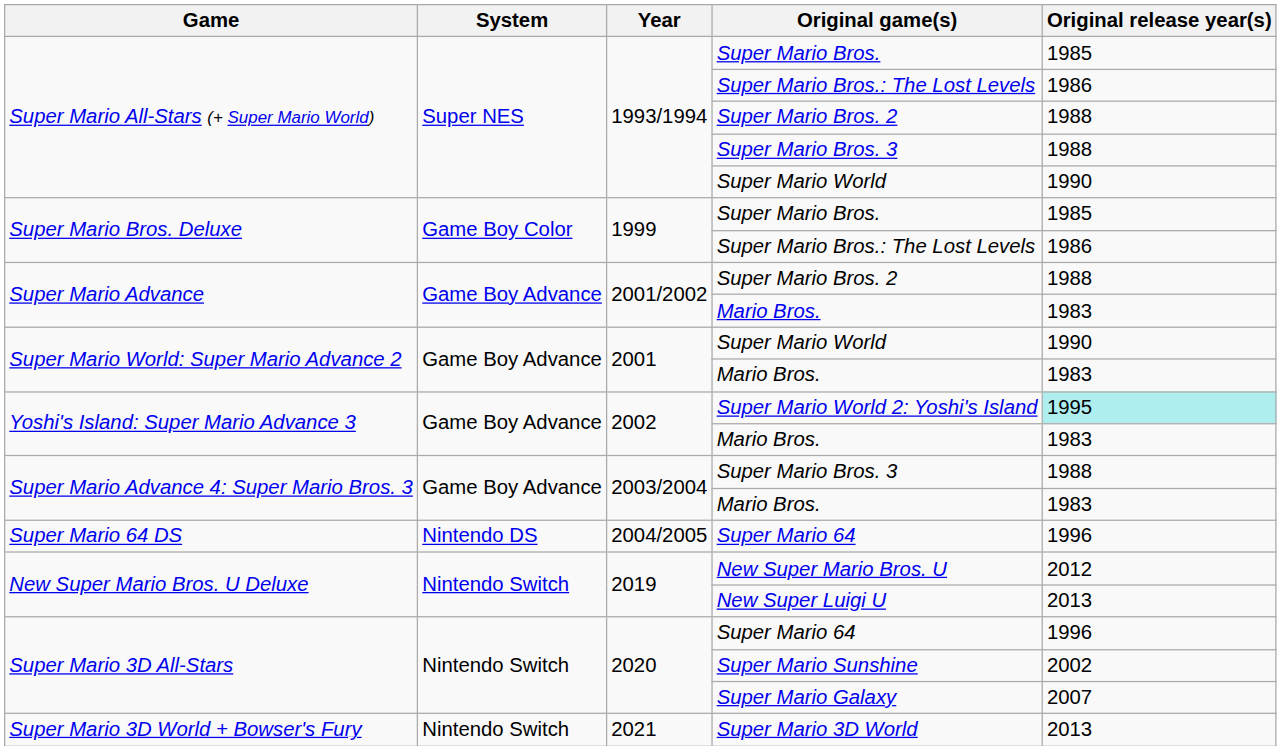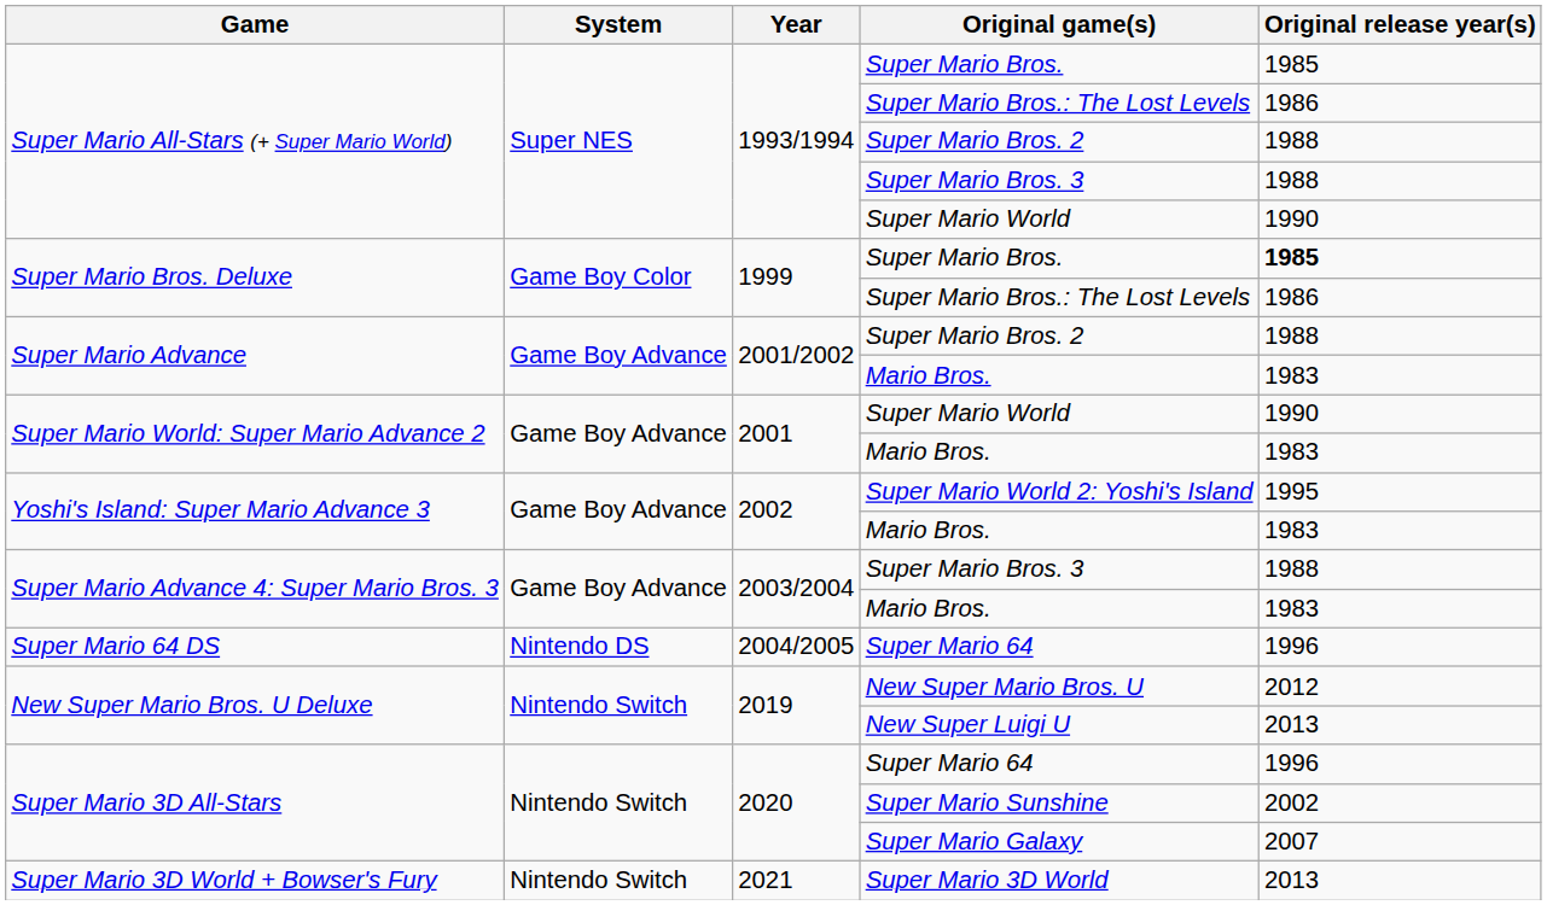Super Mario Bros. Deluxe / Super Mario Bros. | Original release year(s): normal -> bold
Super Mario World 2: Yoshi's Island | Original release year(s): paleturquoise background -> no background
